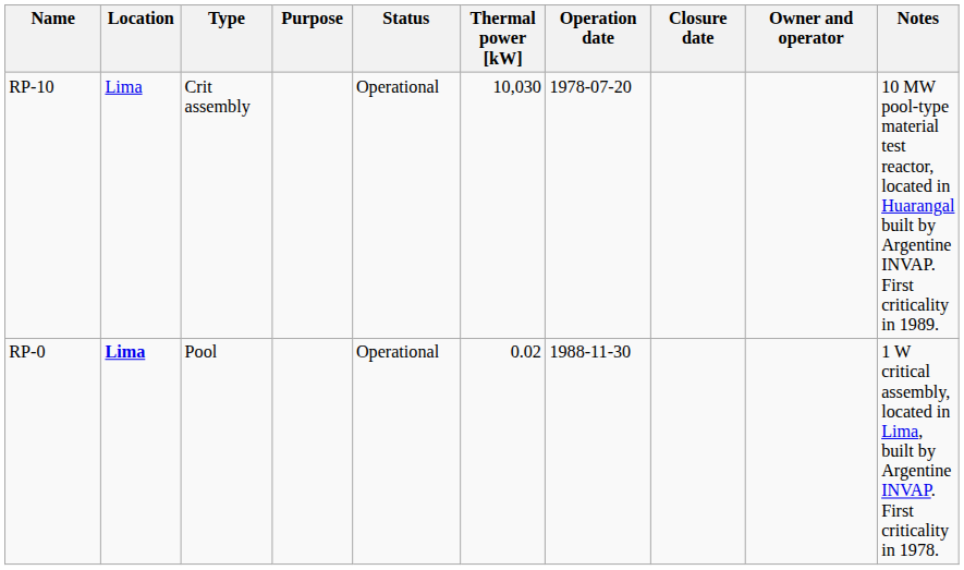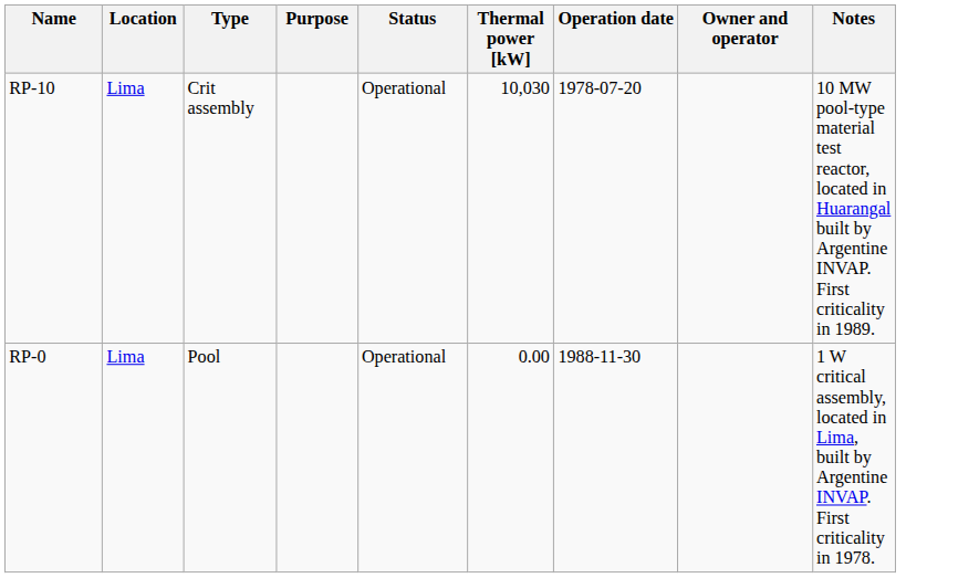- column: Closure date
RP-0 | Location: bold -> normal
RP-0 | Thermal power [kW]: 0.02 -> 0.00
